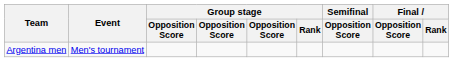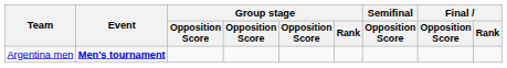Argentina men | Event: normal -> bold
